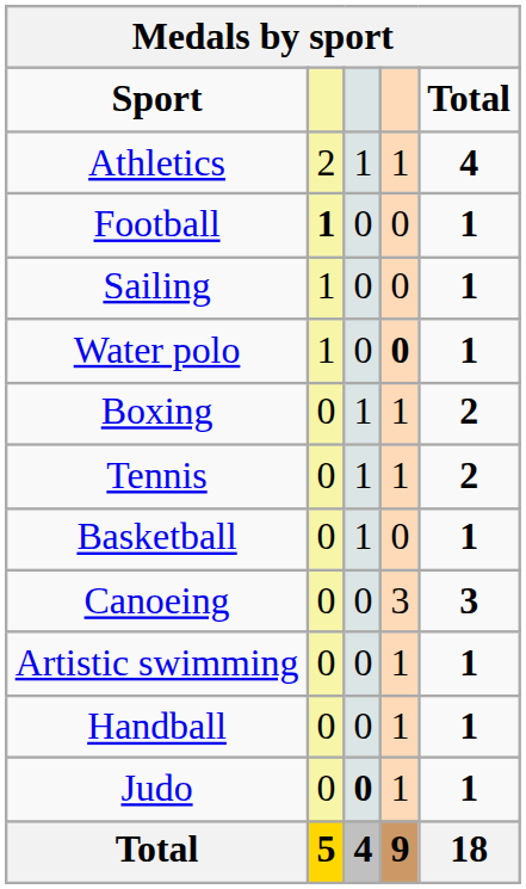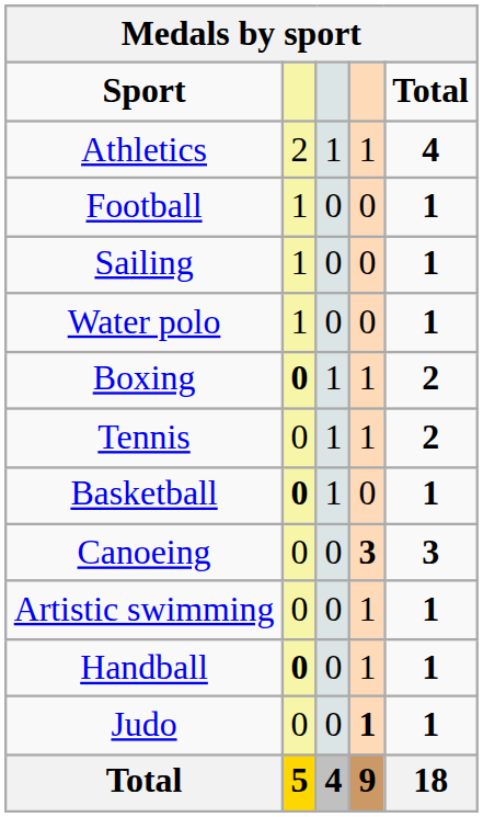Football | column 2: bold -> normal
Water polo | column 4: bold -> normal
Boxing | column 2: normal -> bold
Basketball | column 2: normal -> bold
Canoeing | column 4: normal -> bold
Handball | column 2: normal -> bold
Judo | column 3: bold -> normal
Judo | column 4: normal -> bold
